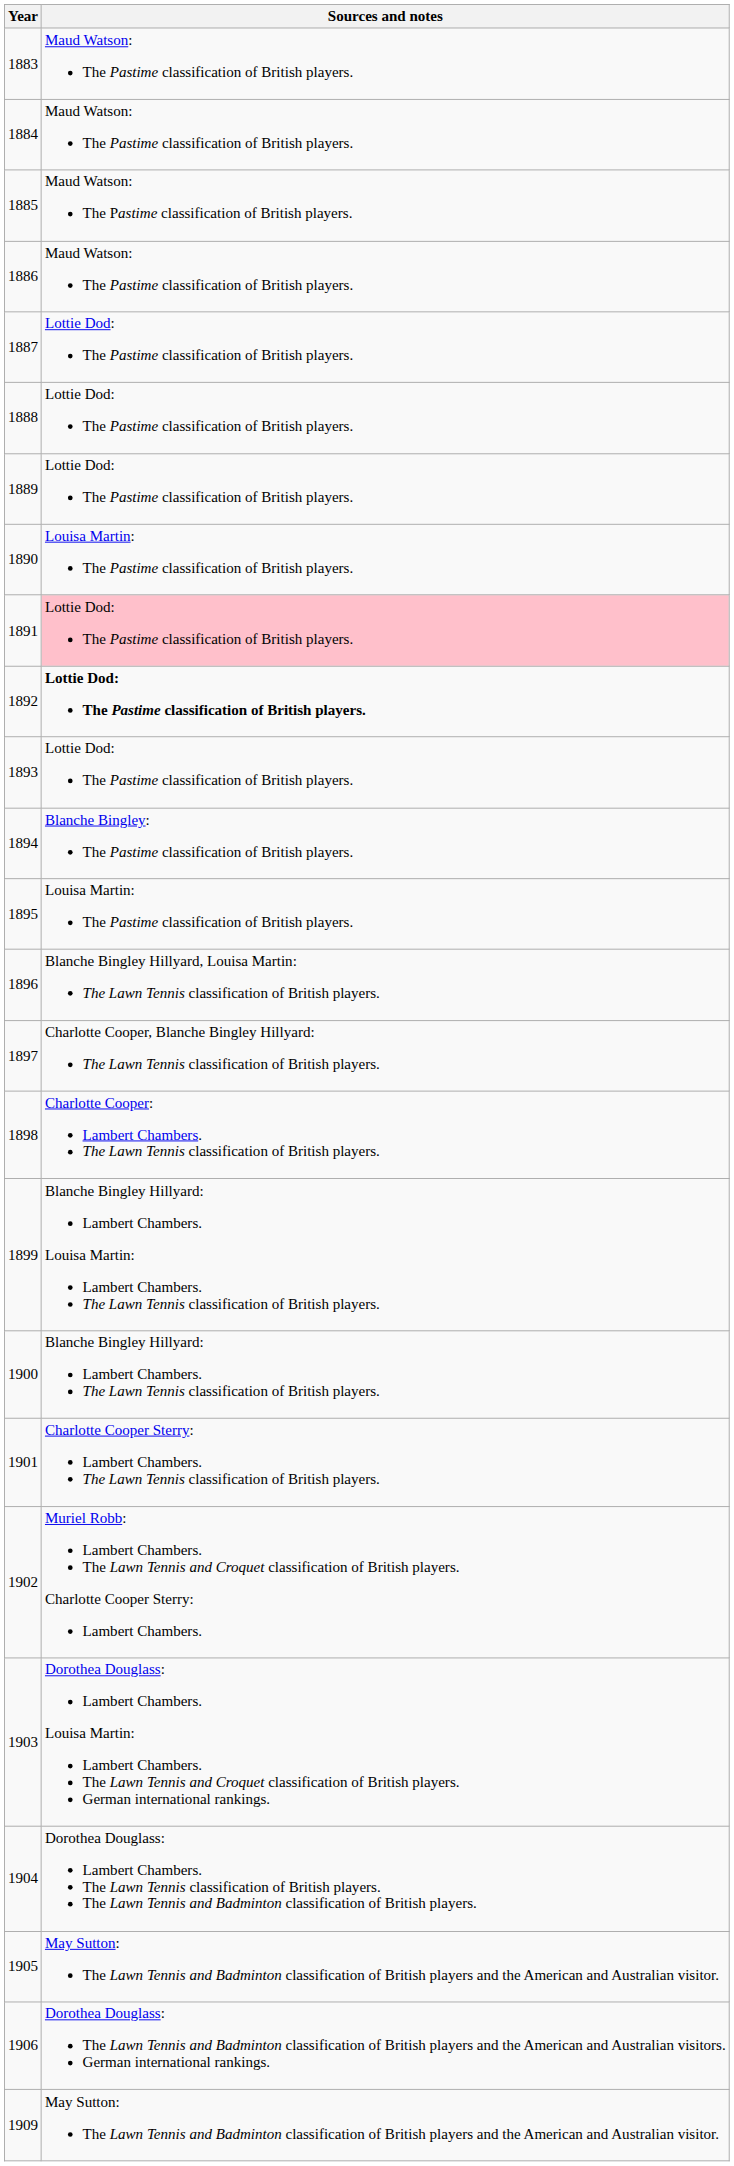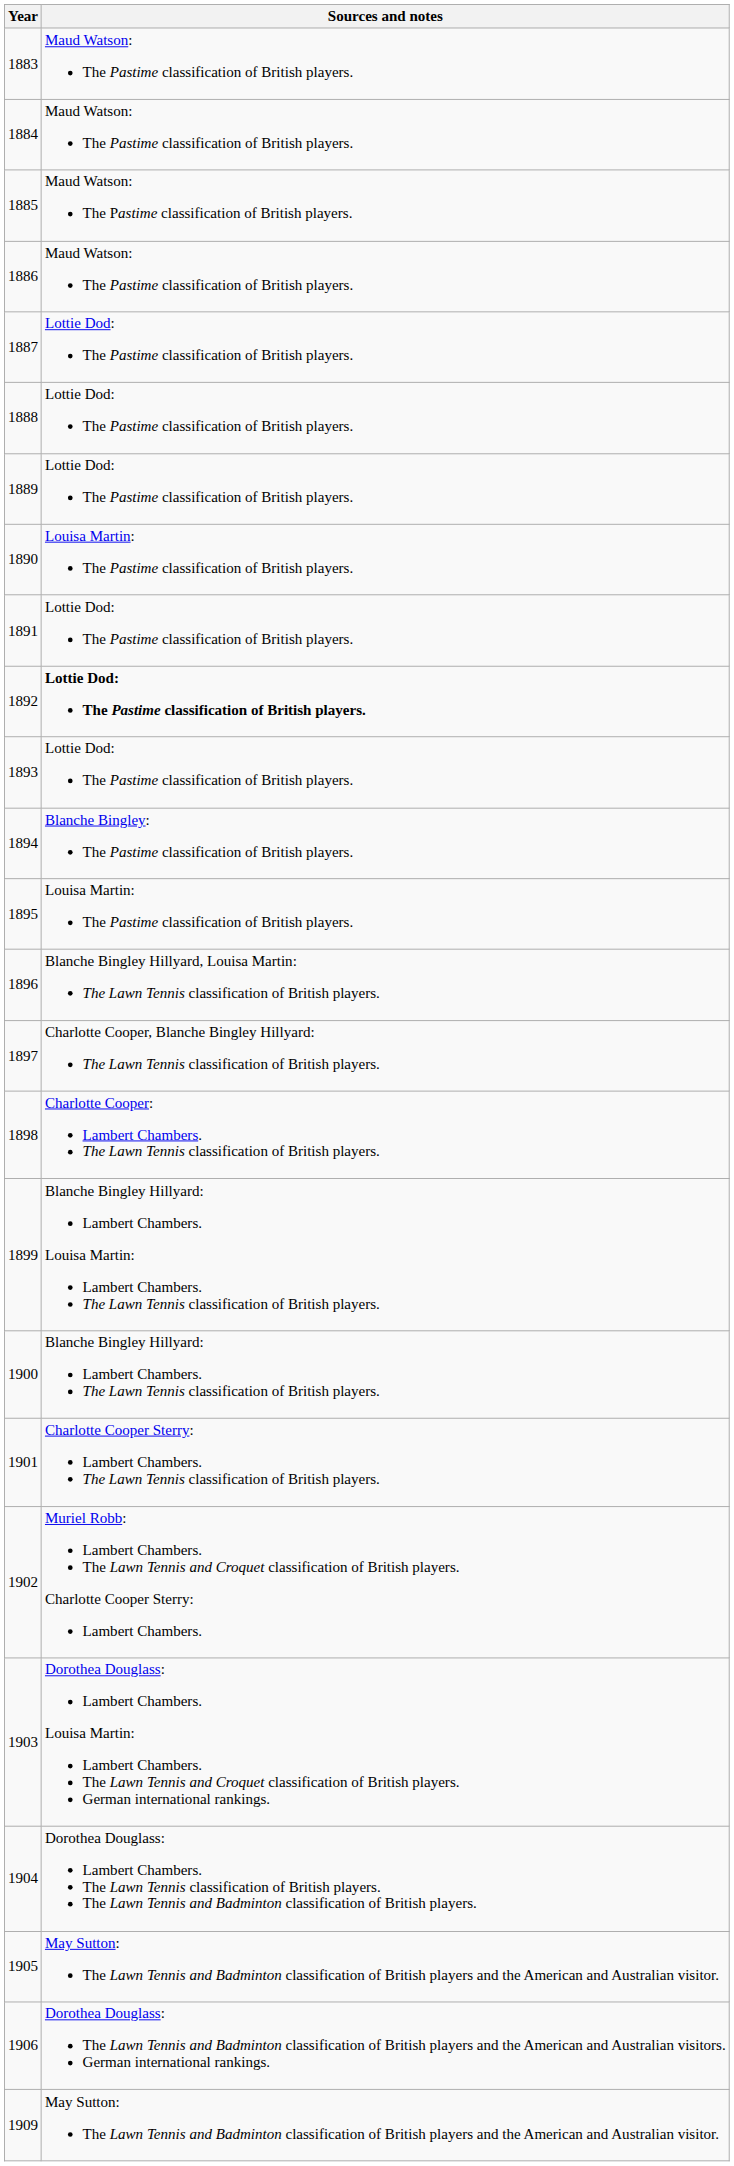1891 | Sources and notes: pink background -> no background
